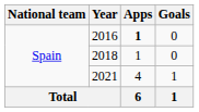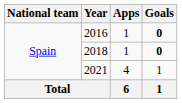2016 | Apps: bold -> normal
2016 | Goals: normal -> bold
2018 | Goals: normal -> bold
